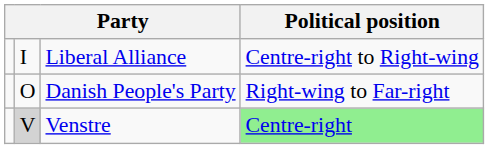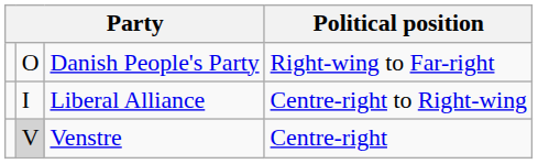rows swapped: Liberal Alliance <-> Danish People's Party
Venstre | Political position: lightgreen background -> no background
